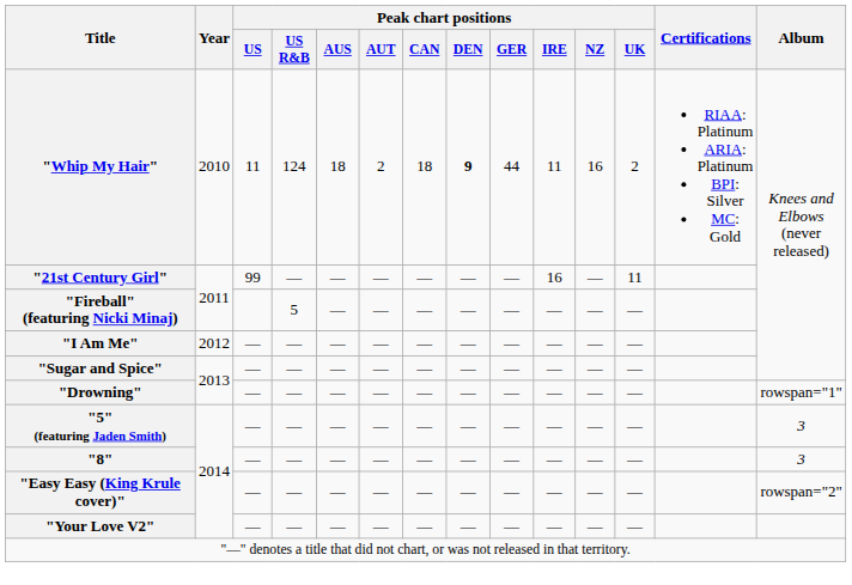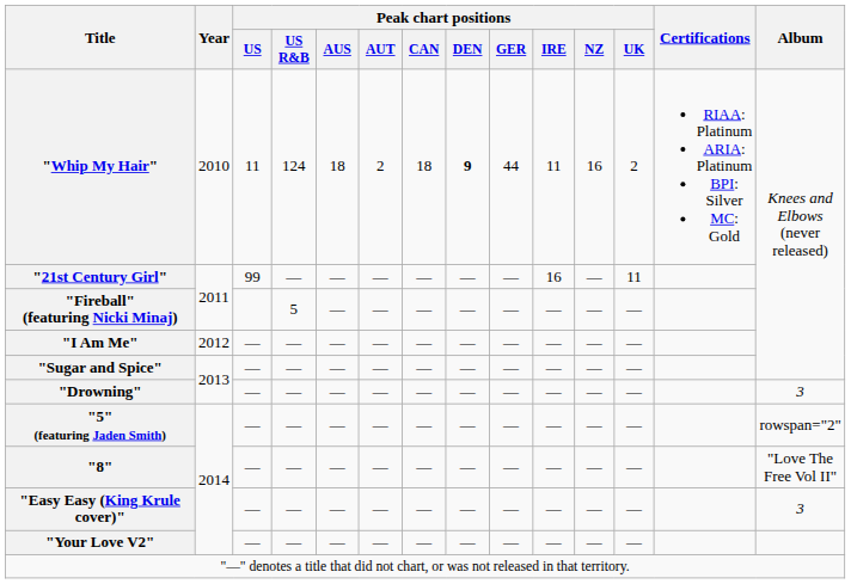"Drowning" | Album: rowspan="1" -> 3
"5" (featuring Jaden Smith) | Album: 3 -> rowspan="2"
"8" | Album: 3 -> "Love The Free Vol II"
"Easy Easy (King Krule cover)" | Album: rowspan="2" -> 3
